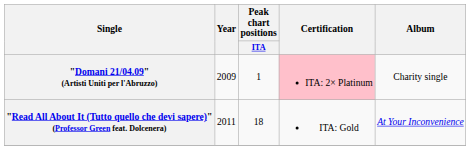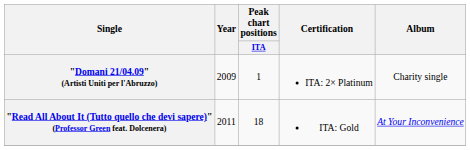"Domani 21/04.09" (Artisti Uniti per l'Abruzzo) | Certification: pink background -> no background
